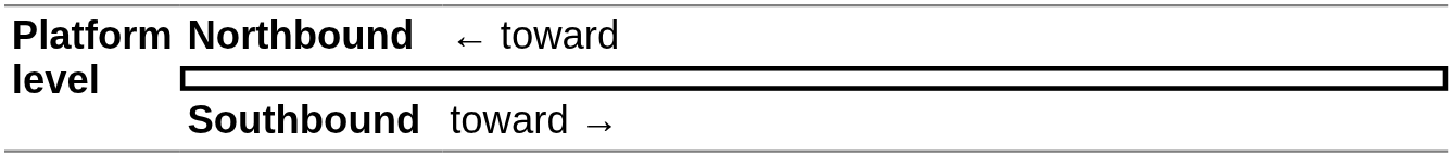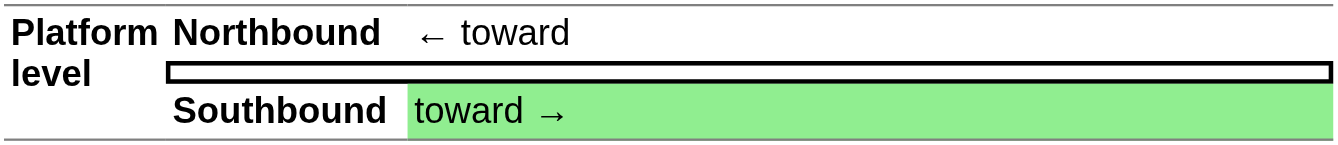Southbound | column 3: no background -> lightgreen background
